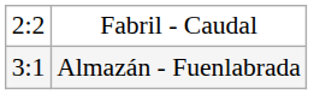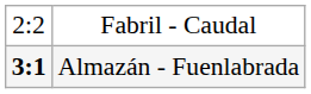Almazán - Fuenlabrada | column 1: normal -> bold
